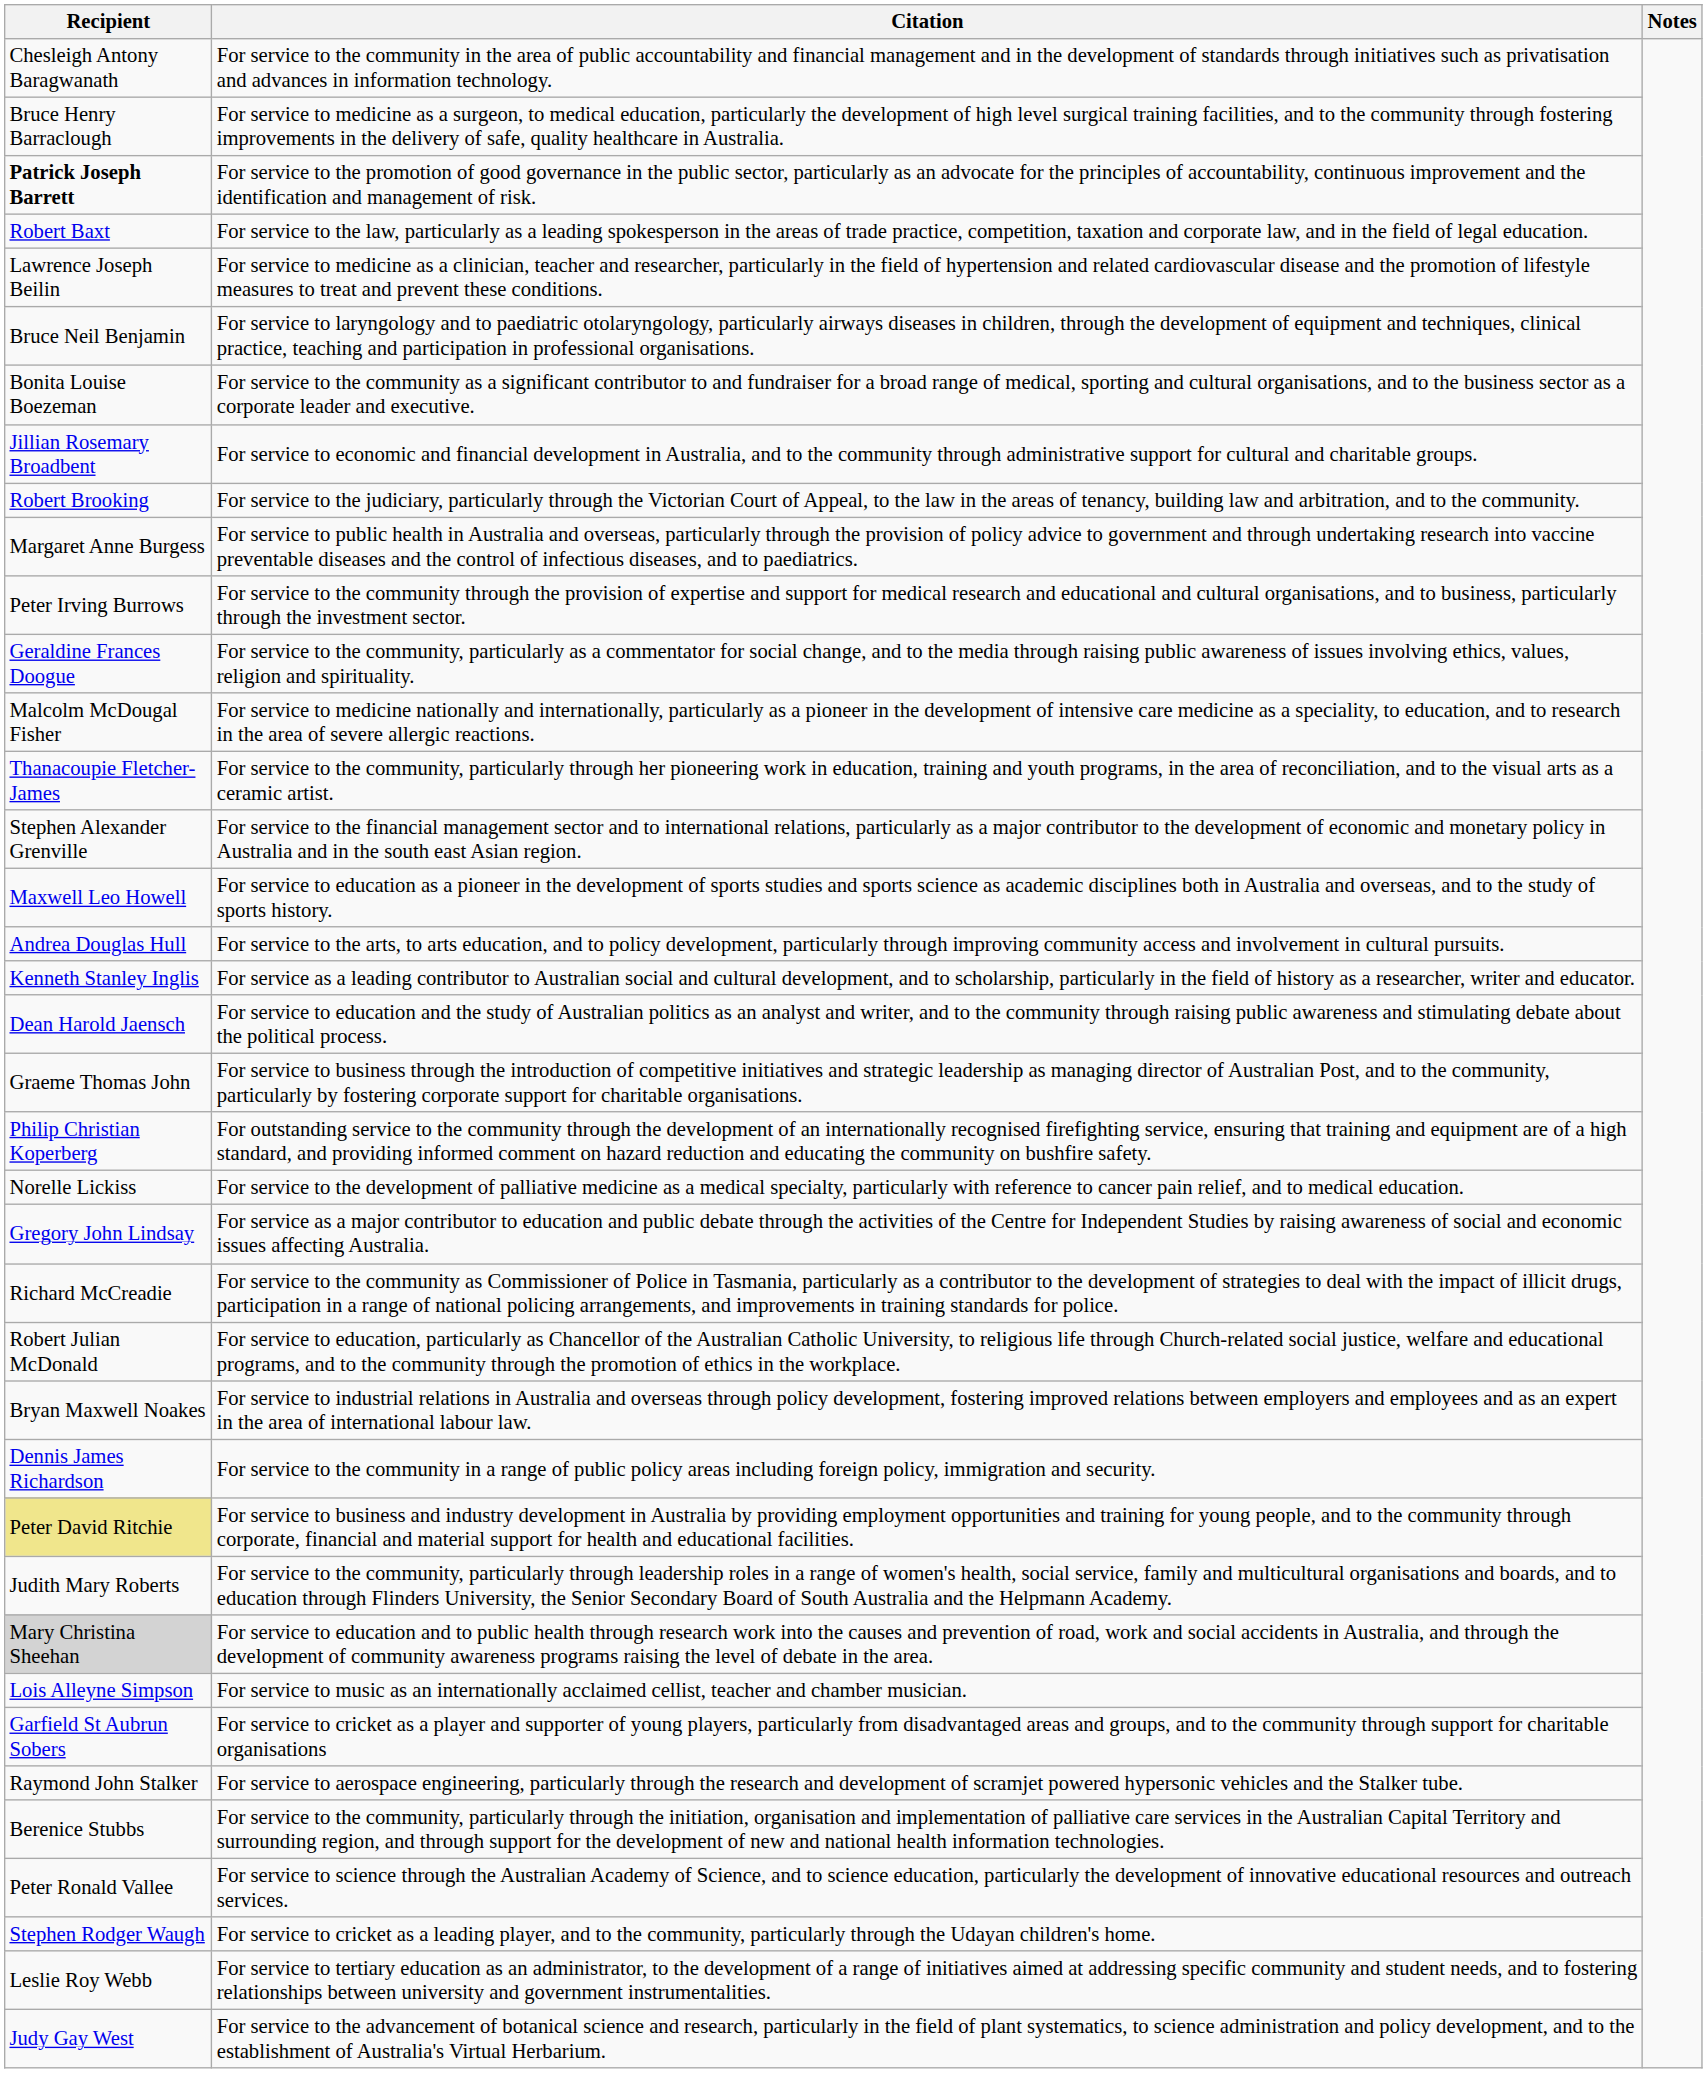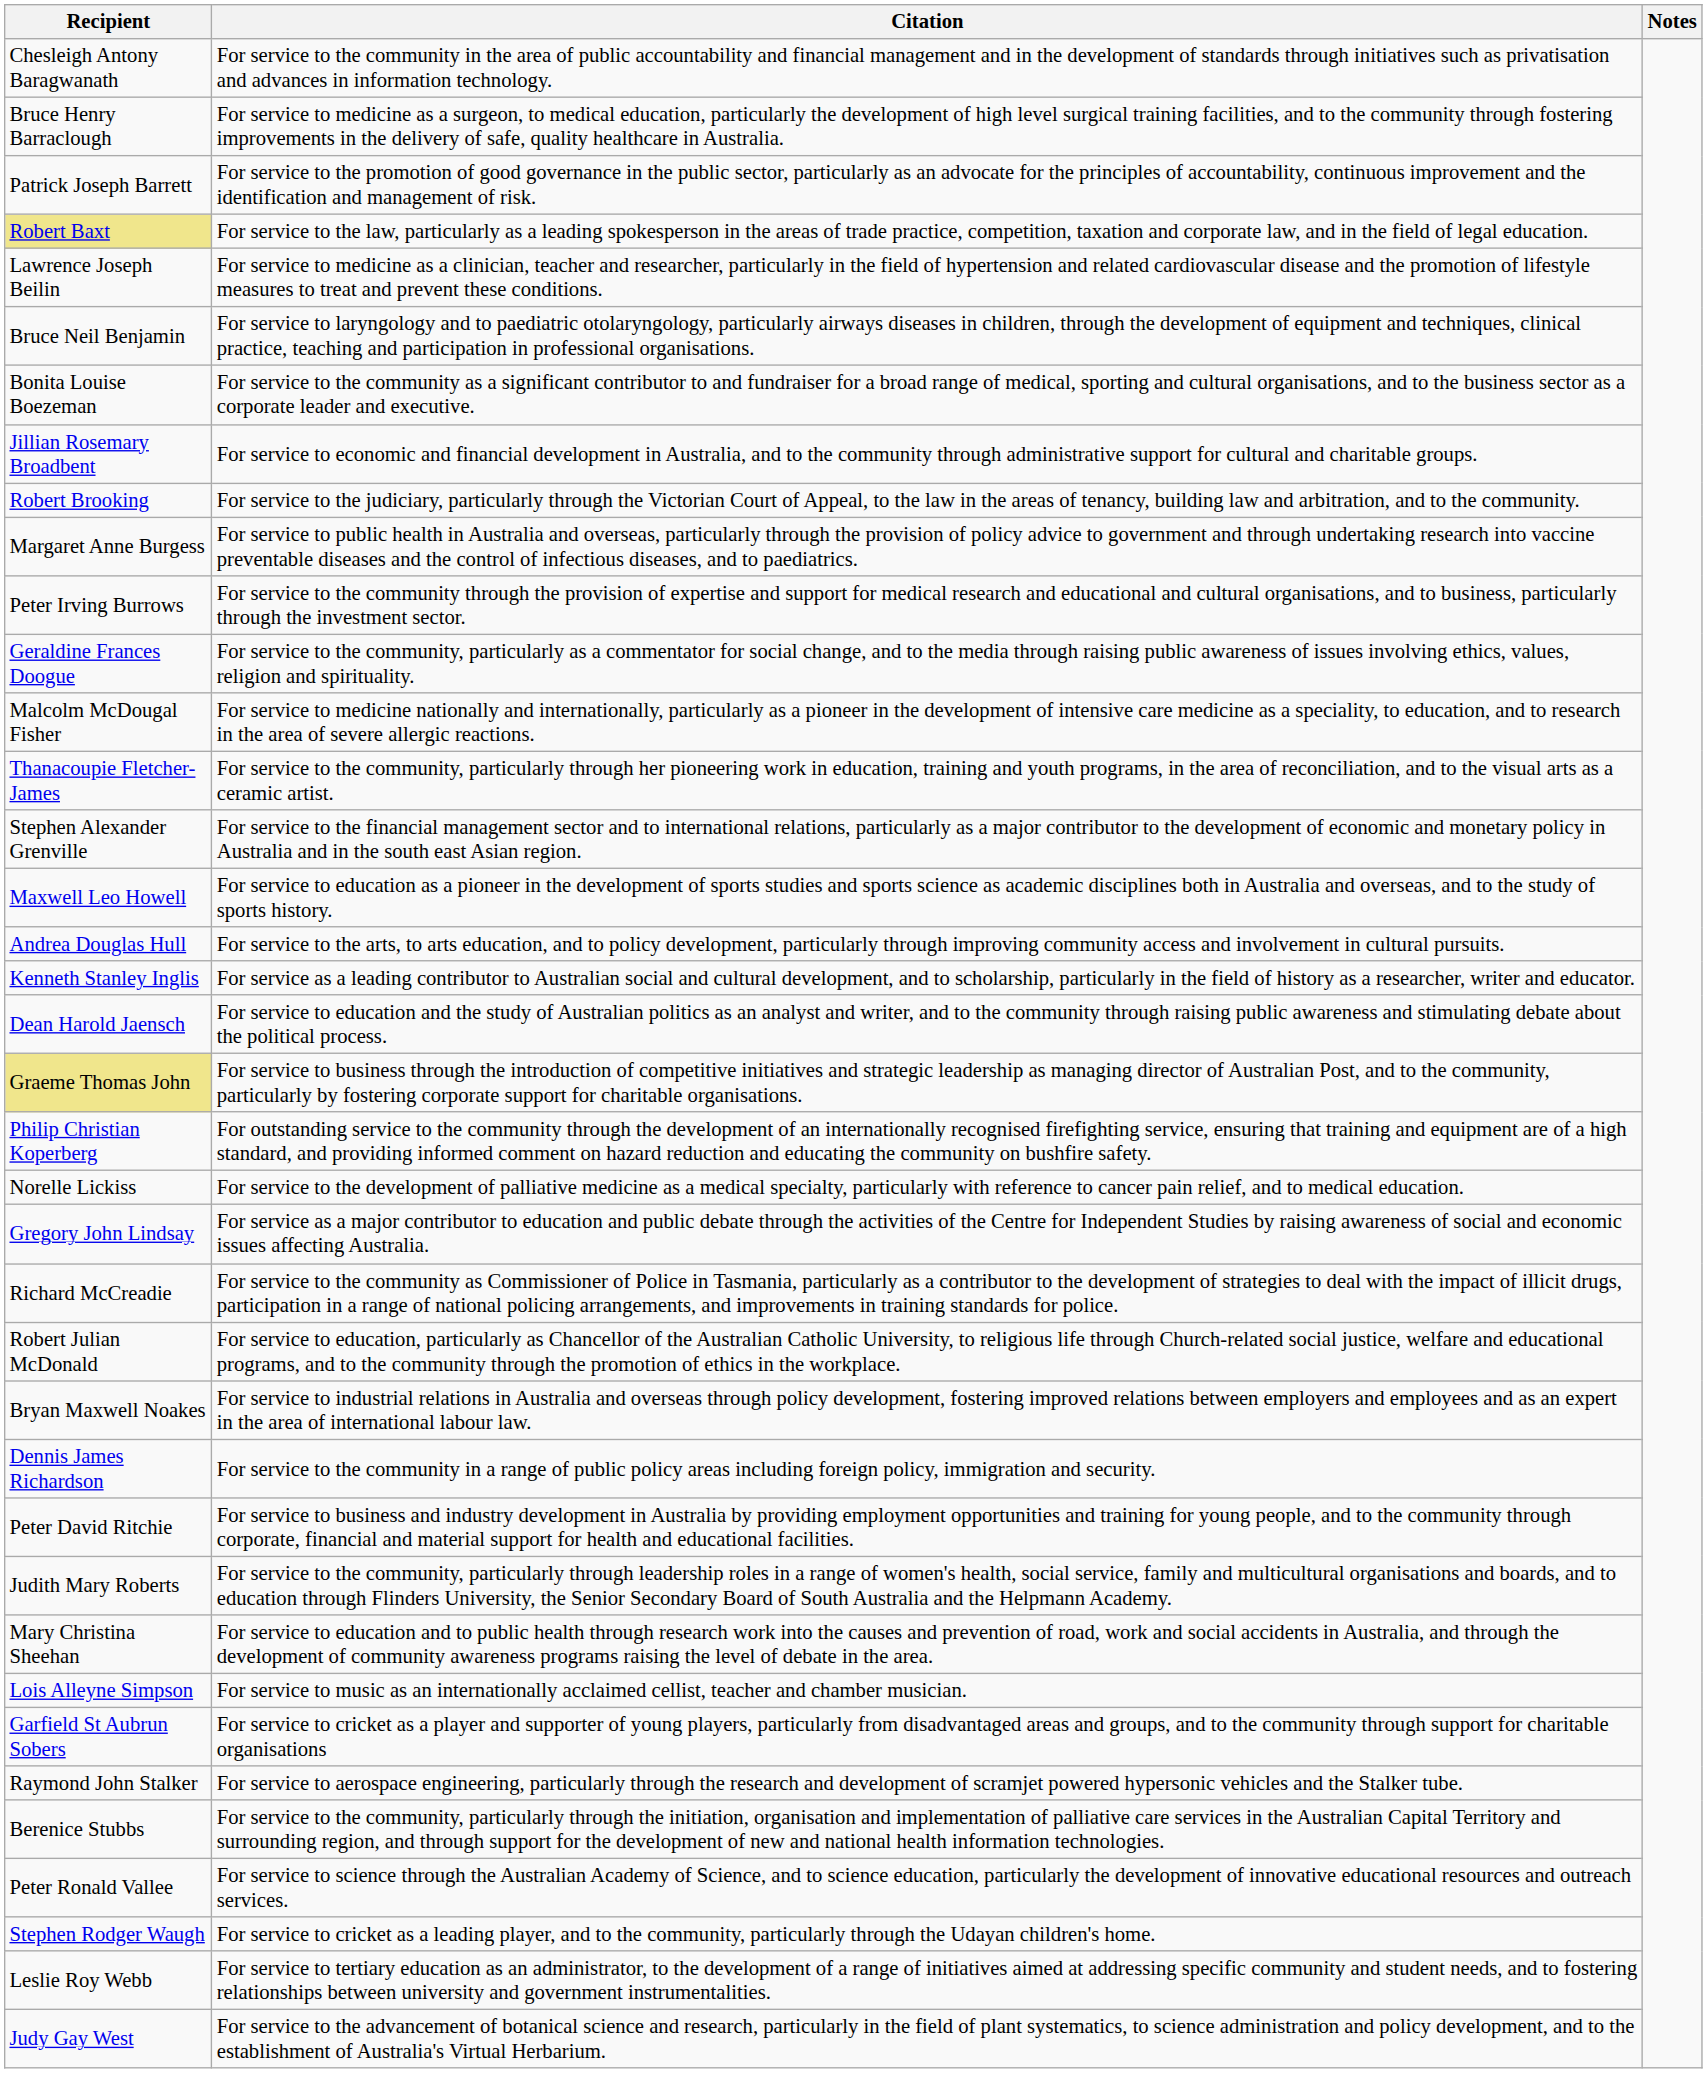Patrick Joseph Barrett | Recipient: bold -> normal
Robert Baxt | Recipient: no background -> khaki background
Graeme Thomas John | Recipient: no background -> khaki background
Peter David Ritchie | Recipient: khaki background -> no background
Mary Christina Sheehan | Recipient: lightgrey background -> no background
